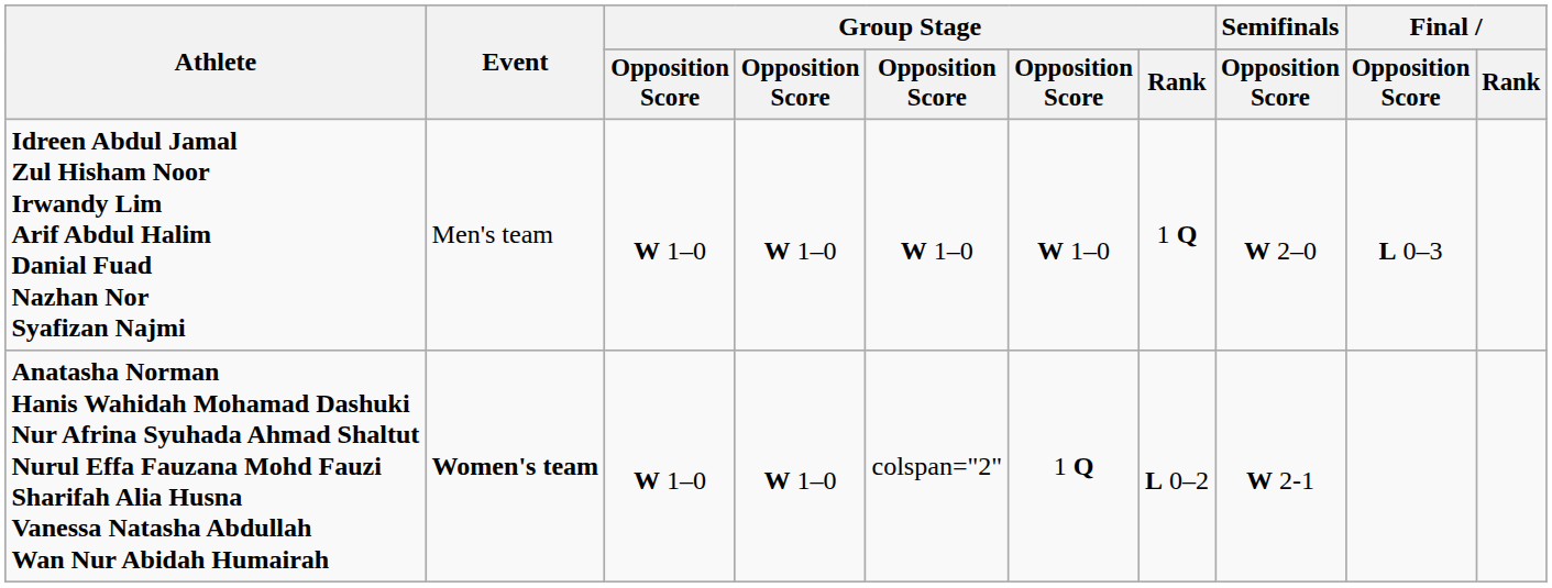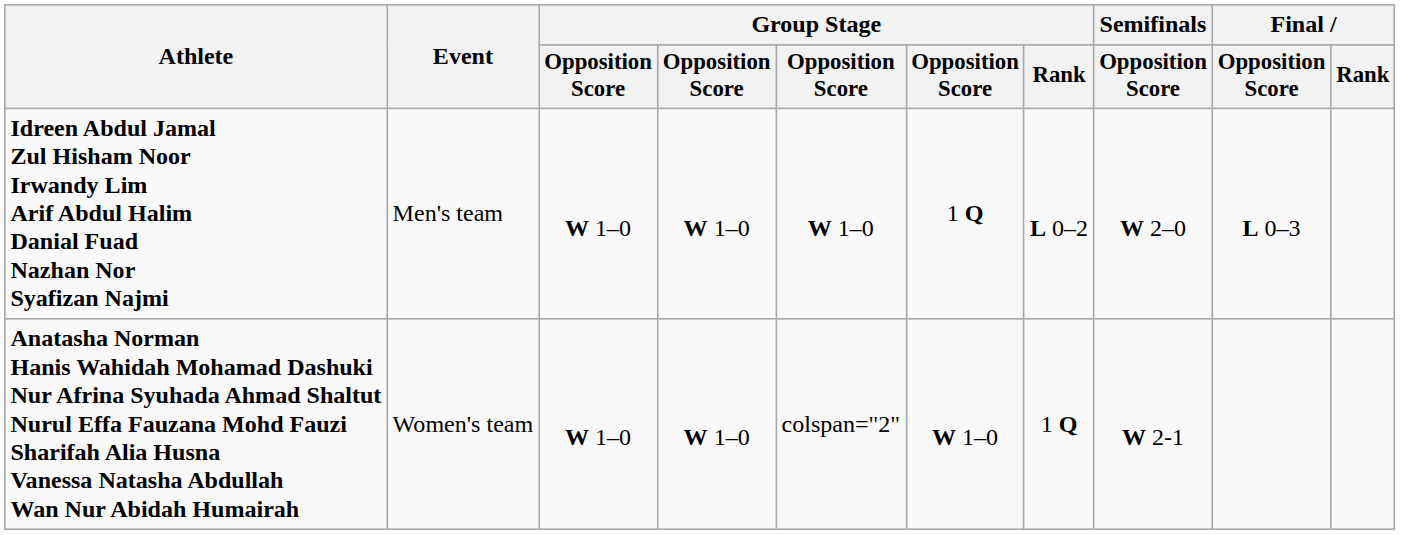row 3 | column 6: W 1–0 -> 1 Q
row 3 | Group Stage / Rank: 1 Q -> L 0–2
row 4 | Event: bold -> normal
row 4 | column 6: 1 Q -> W 1–0
row 4 | Group Stage / Rank: L 0–2 -> 1 Q
